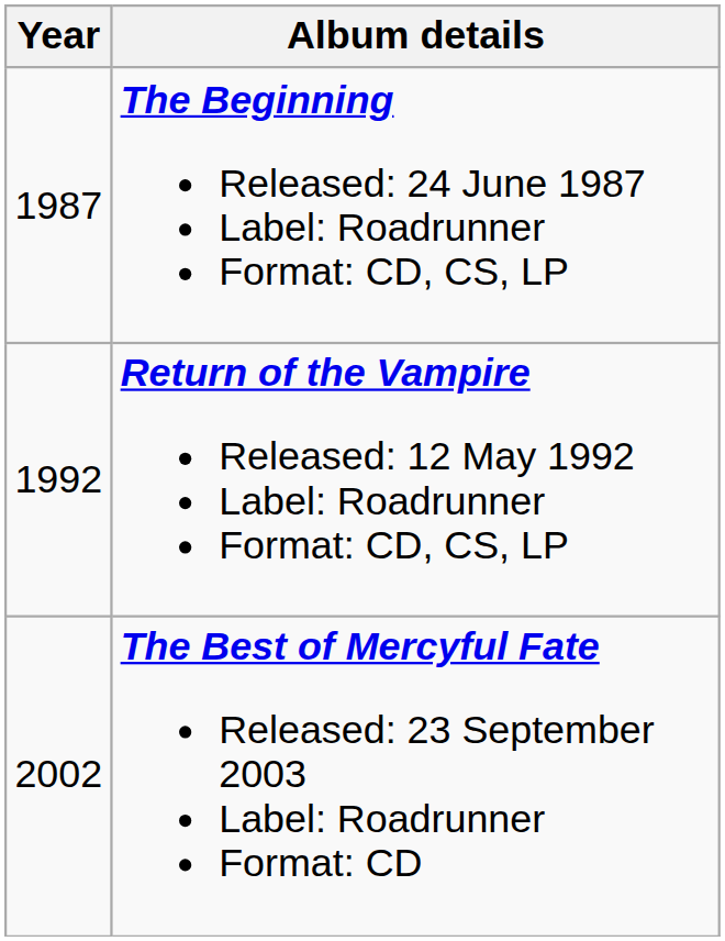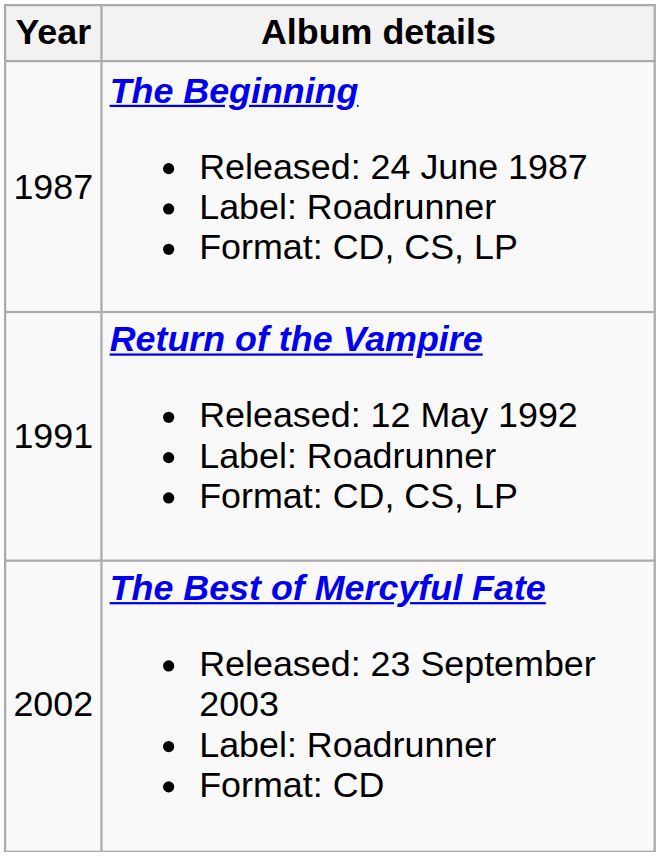row 3 | Year: 1992 -> 1991
